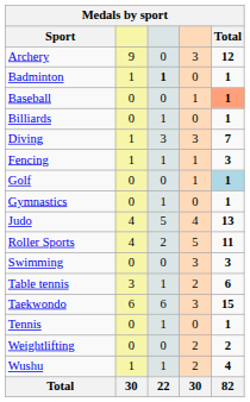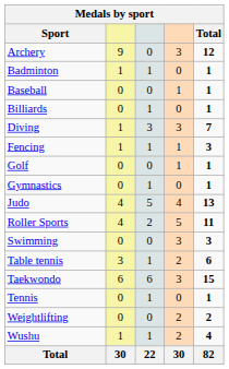Badminton | column 3: bold -> normal
Baseball | Total: lightsalmon background -> no background
Golf | Total: lightblue background -> no background
